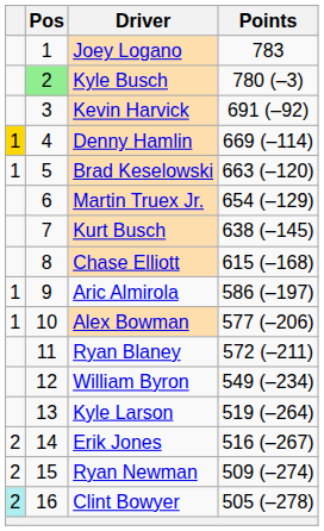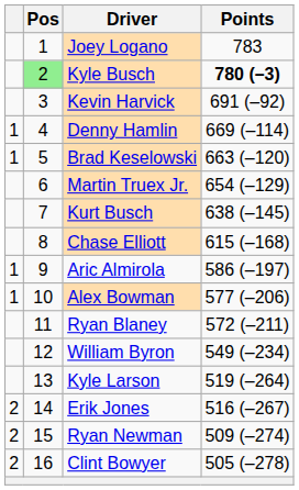Kyle Busch | Points: normal -> bold
Denny Hamlin | column 1: gold background -> no background
Clint Bowyer | column 1: paleturquoise background -> no background
